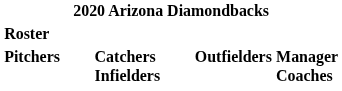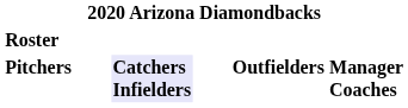Pitchers | column 2: no background -> lavender background
